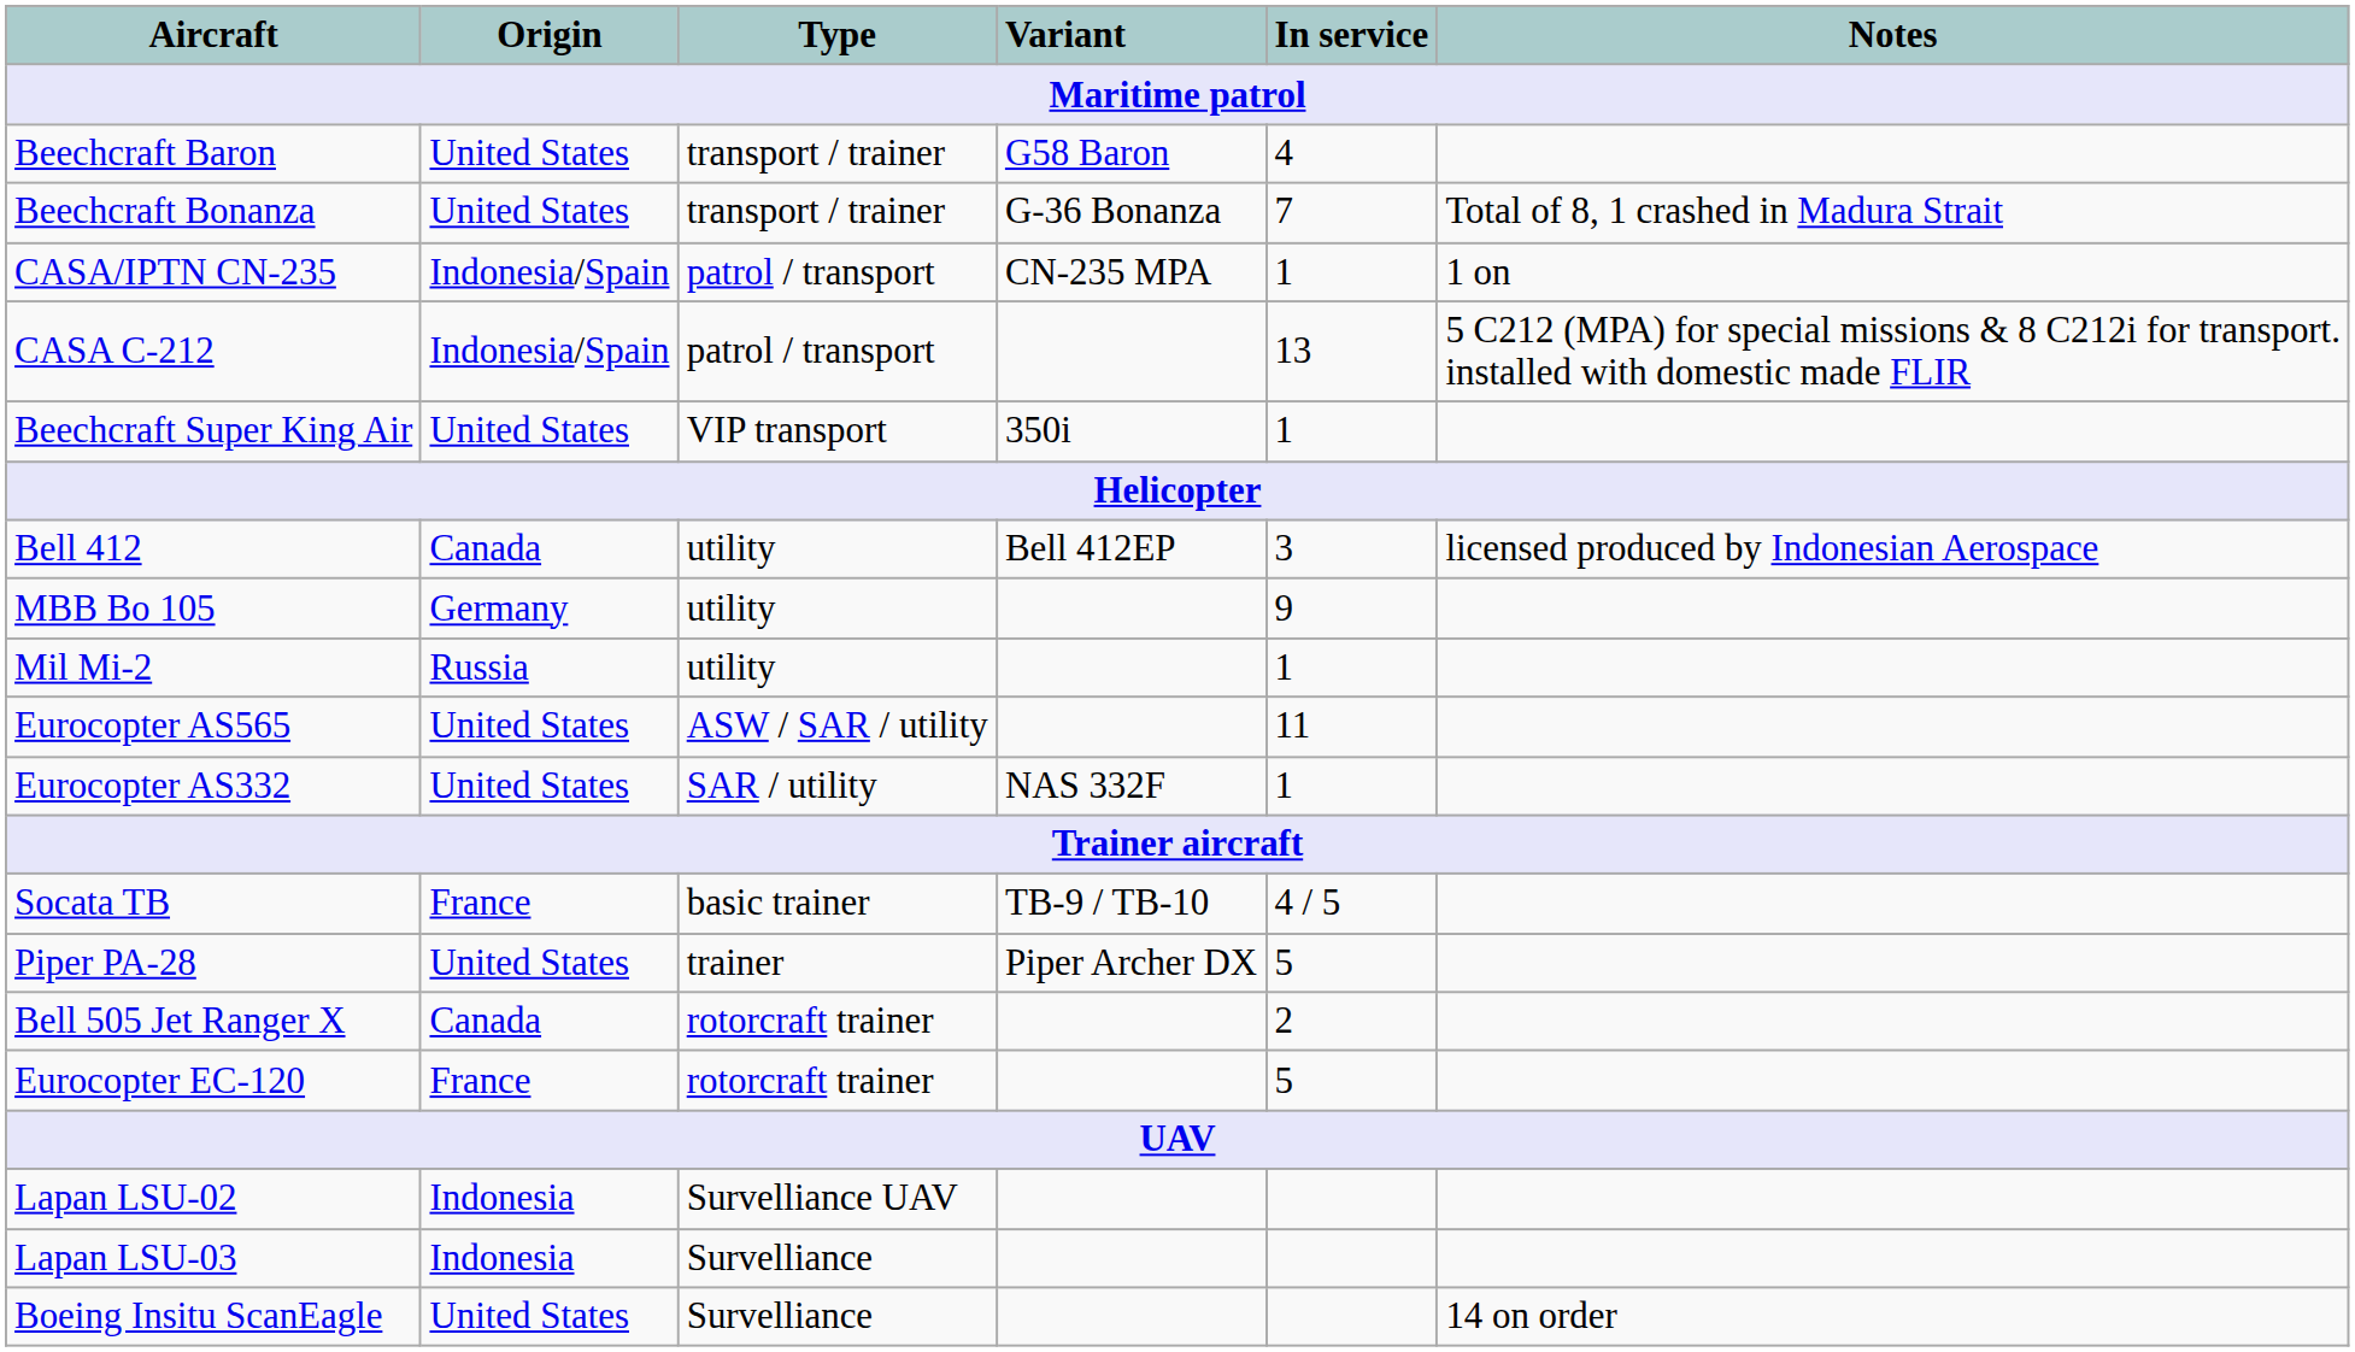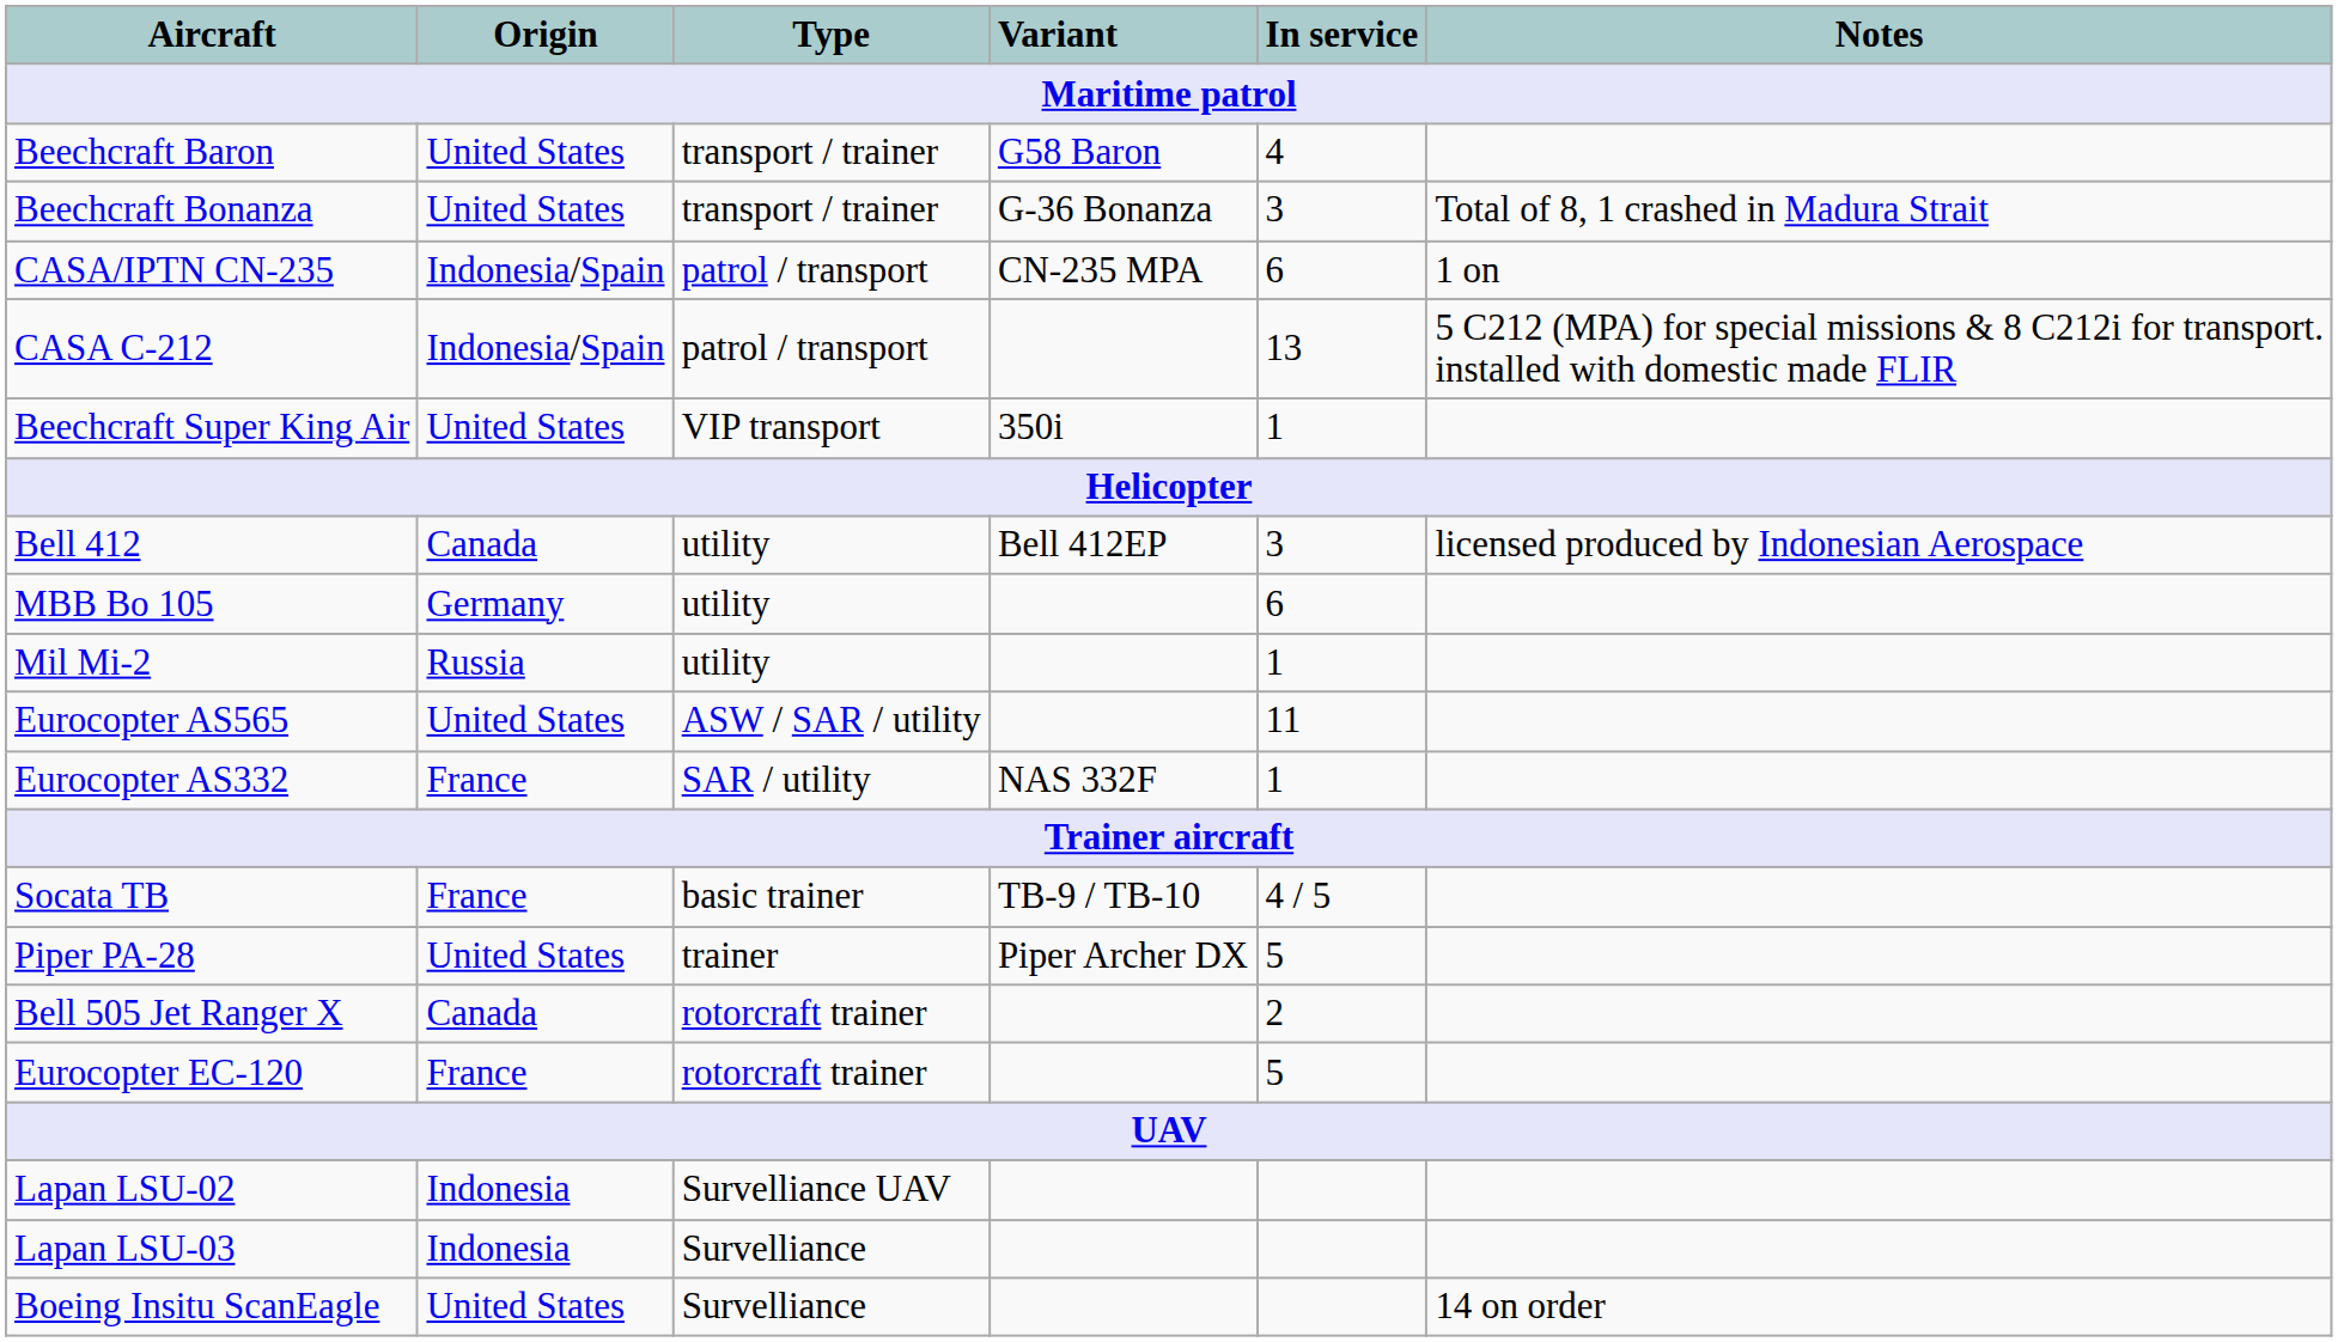Beechcraft Bonanza | In service / Maritime patrol: 7 -> 3
CASA/IPTN CN-235 | In service / Maritime patrol: 1 -> 6
MBB Bo 105 | In service / Maritime patrol: 9 -> 6
Eurocopter AS332 | Origin / Maritime patrol: United States -> France
